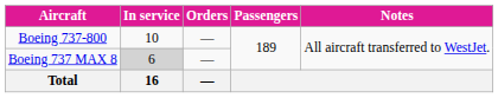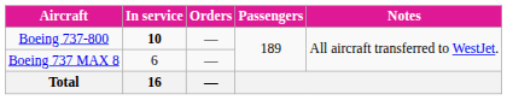Boeing 737-800 | In service: normal -> bold
Boeing 737 MAX 8 | In service: lightgrey background -> no background
